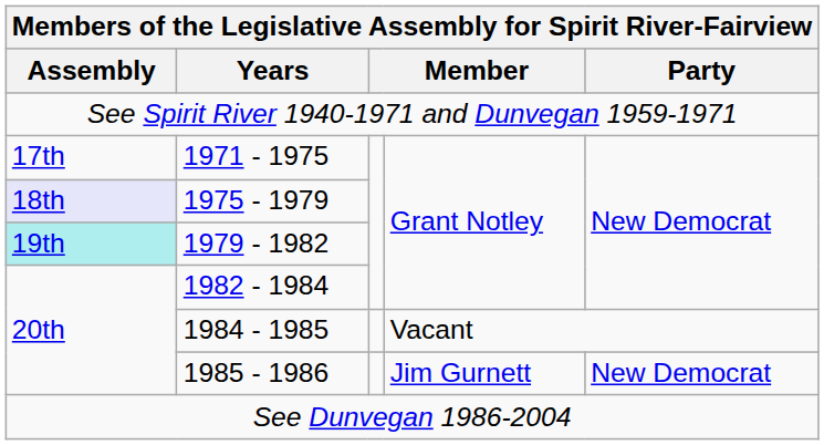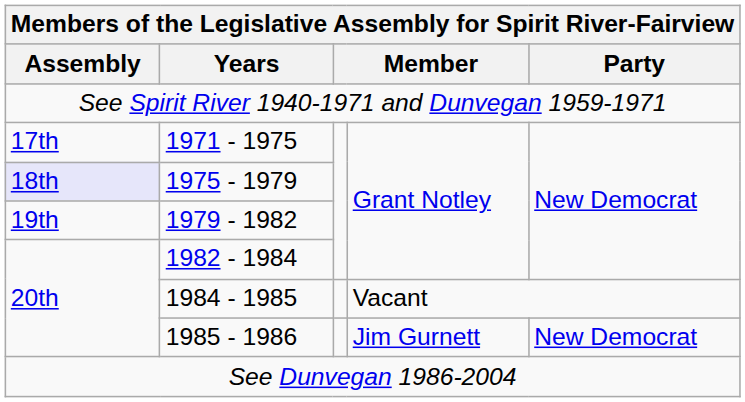1979 - 1982 | Assembly: paleturquoise background -> no background
